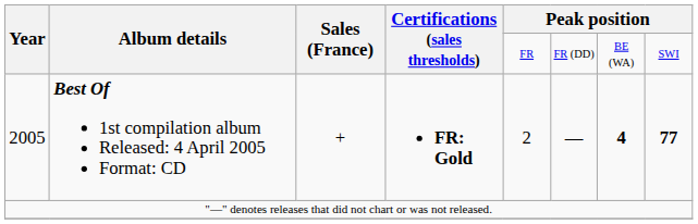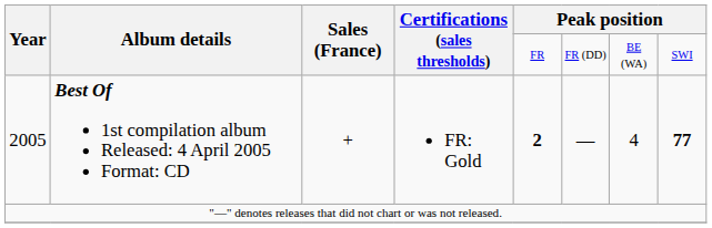2005 | Certifications (sales thresholds): bold -> normal
2005 | column 5: normal -> bold
2005 | column 7: bold -> normal
